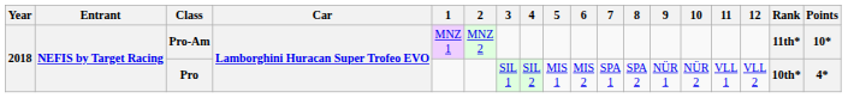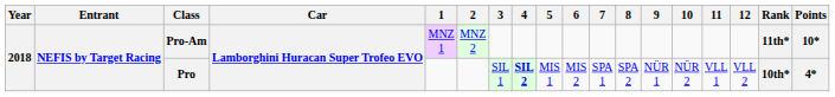Pro | 4: normal -> bold
